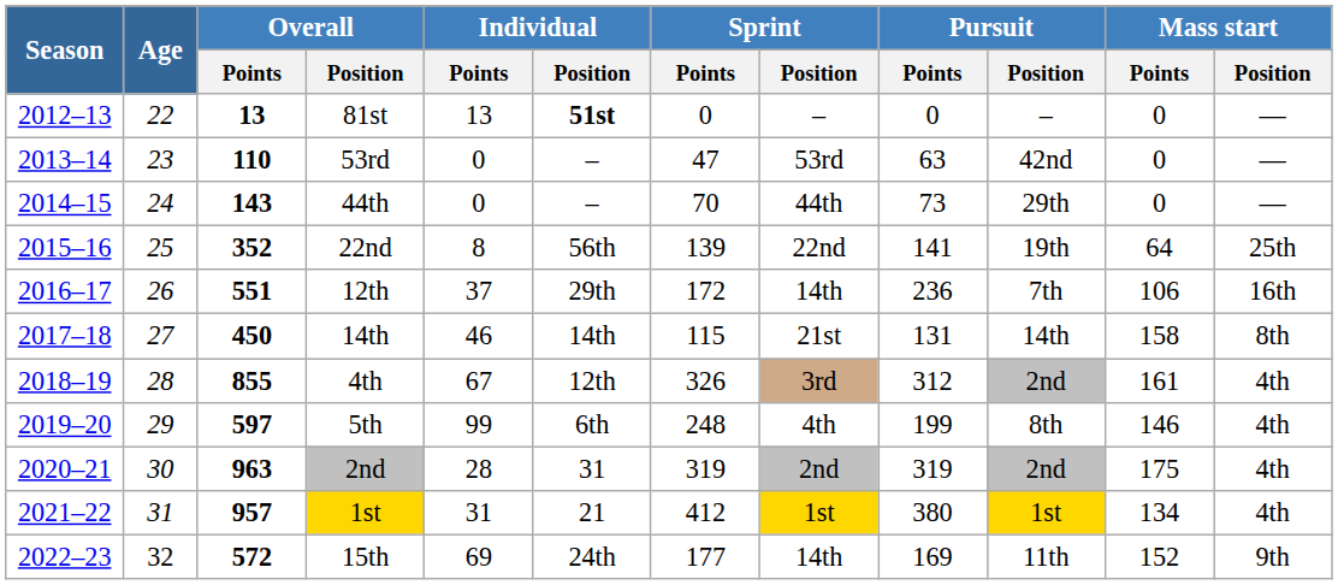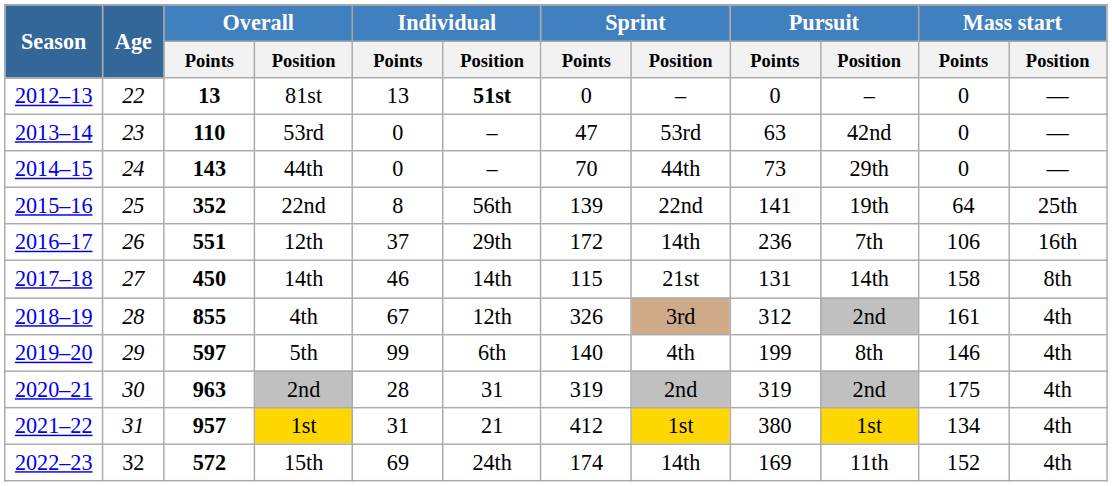5th | Sprint / Points: 248 -> 140
15th | Sprint / Points: 177 -> 174
15th | Mass start / Position: 9th -> 4th
